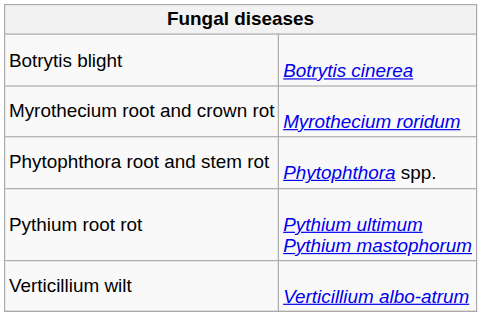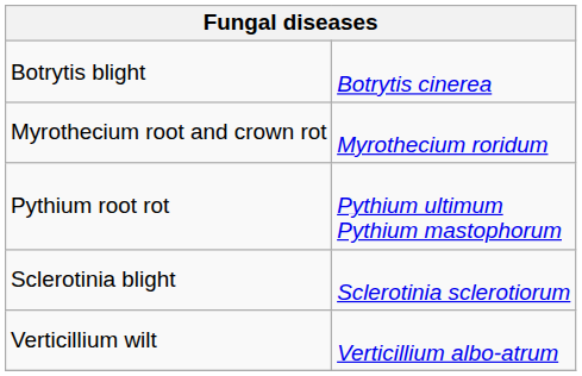- row: Phytophthora root and stem rot | Phytophthora spp.
+ row: Sclerotinia blight | Sclerotinia sclerotiorum
